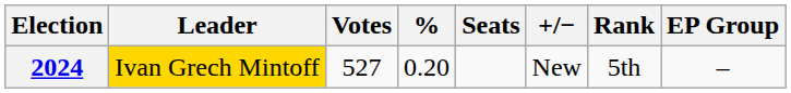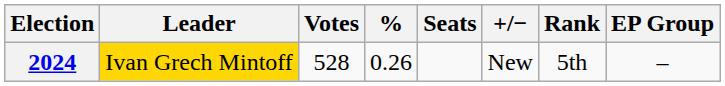2024 | Votes: 527 -> 528
2024 | %: 0.20 -> 0.26
